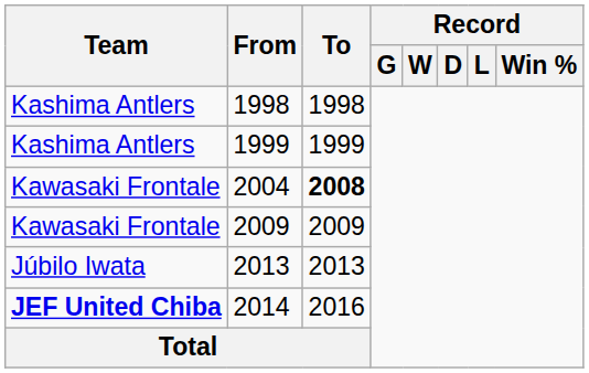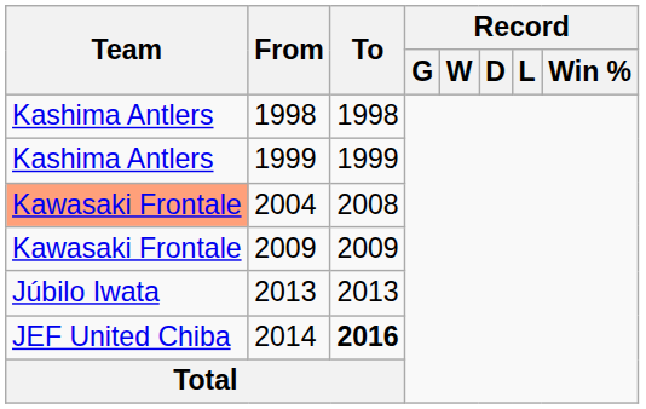2004 | Team: no background -> lightsalmon background
2004 | To: bold -> normal
2014 | Team: bold -> normal
2014 | To: normal -> bold
